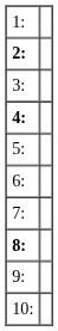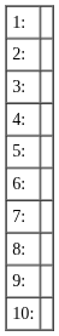2: | column 1: bold -> normal
4: | column 1: bold -> normal
8: | column 1: bold -> normal
